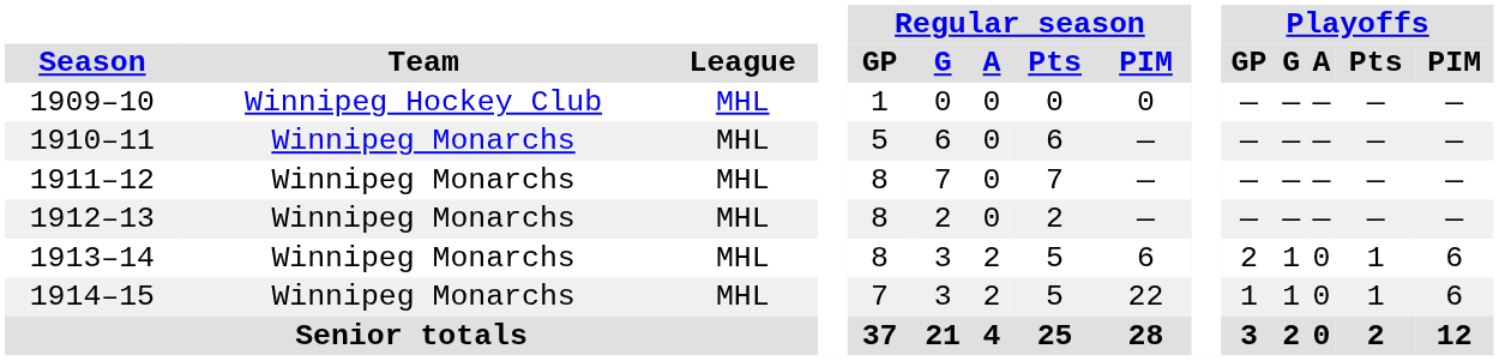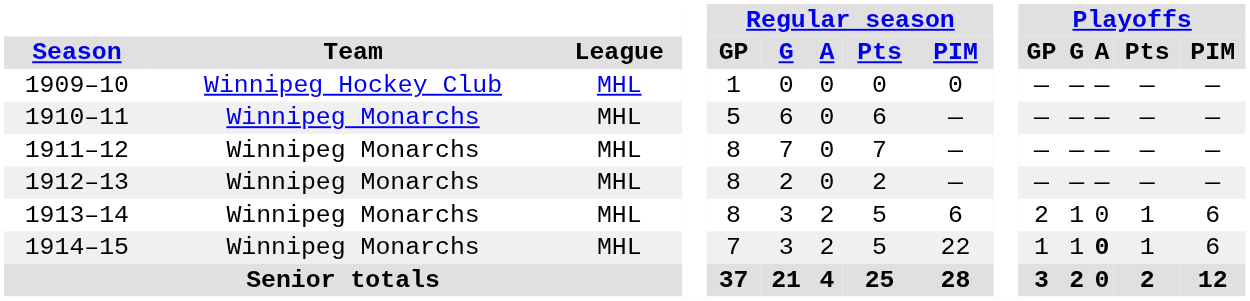1914–15 | Playoffs / A: normal -> bold
